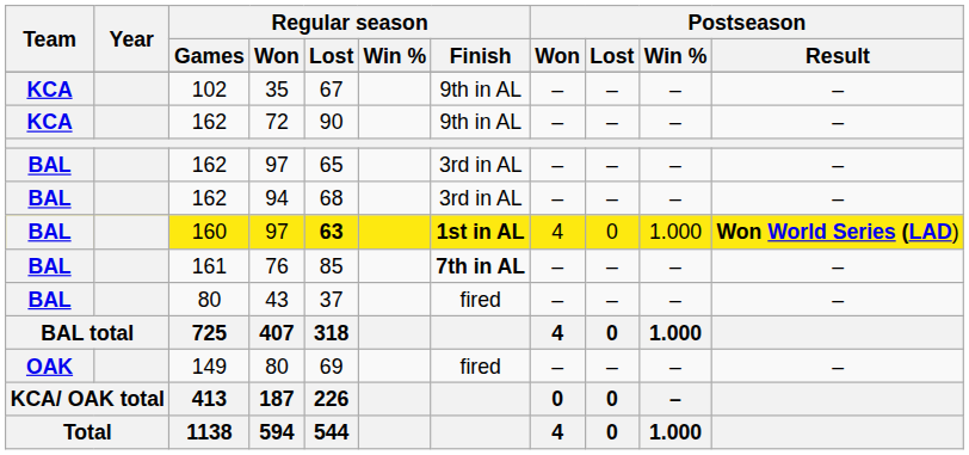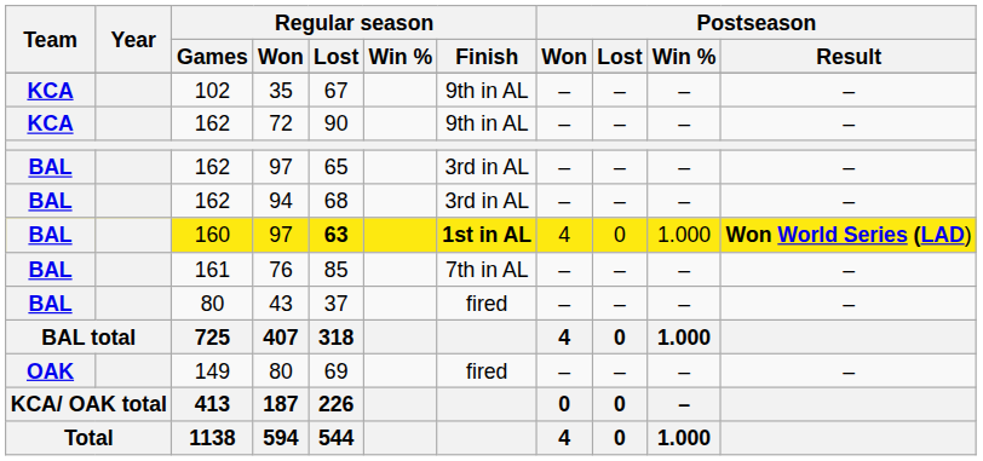76 | Regular season / Finish: bold -> normal
